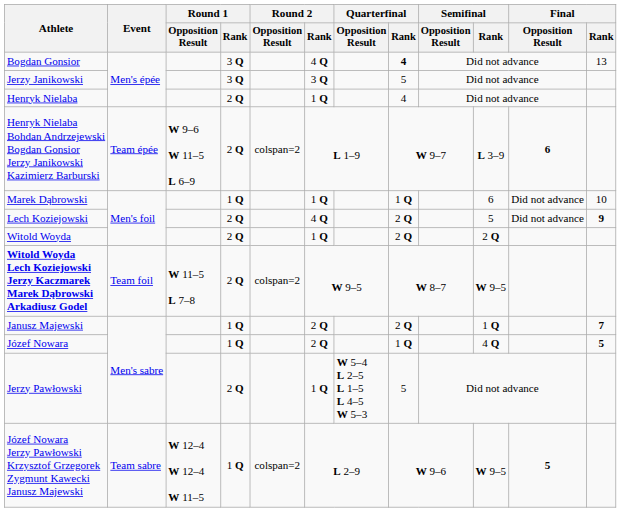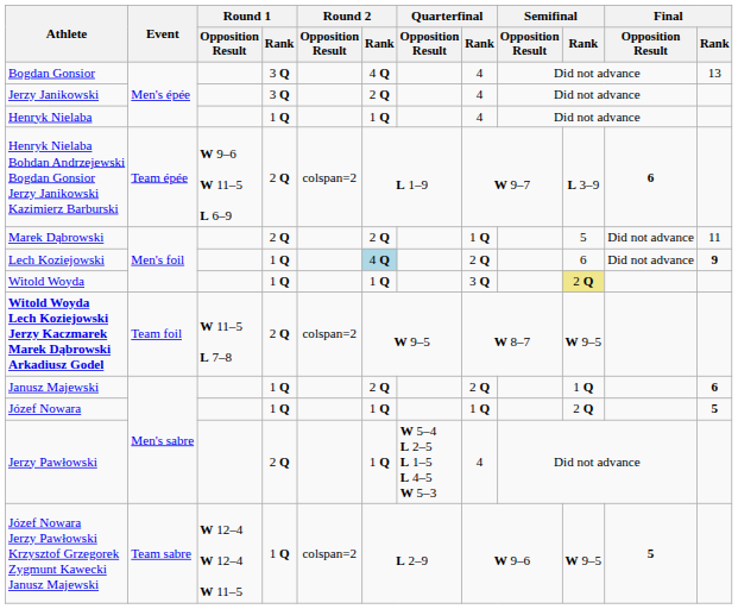Bogdan Gonsior | Quarterfinal / Rank: bold -> normal
Jerzy Janikowski | Round 2 / Rank: 3 Q -> 2 Q
Jerzy Janikowski | Quarterfinal / Rank: 5 -> 4
Henryk Nielaba | Round 1 / Rank: 2 Q -> 1 Q
Marek Dąbrowski | Round 1 / Rank: 1 Q -> 2 Q
Marek Dąbrowski | Round 2 / Rank: 1 Q -> 2 Q
Marek Dąbrowski | Semifinal / Rank: 6 -> 5
Marek Dąbrowski | Final / Rank: 10 -> 11
Lech Koziejowski | Round 1 / Rank: 2 Q -> 1 Q
Lech Koziejowski | Round 2 / Rank: no background -> lightblue background
Lech Koziejowski | Semifinal / Rank: 5 -> 6
Witold Woyda | Round 1 / Rank: 2 Q -> 1 Q
Witold Woyda | Quarterfinal / Rank: 2 Q -> 3 Q
Witold Woyda | Semifinal / Rank: no background -> khaki background
Janusz Majewski | Final / Rank: 7 -> 6
Józef Nowara | Round 2 / Rank: 2 Q -> 1 Q
Józef Nowara | Semifinal / Rank: 4 Q -> 2 Q
Jerzy Pawłowski | Quarterfinal / Rank: 5 -> 4
